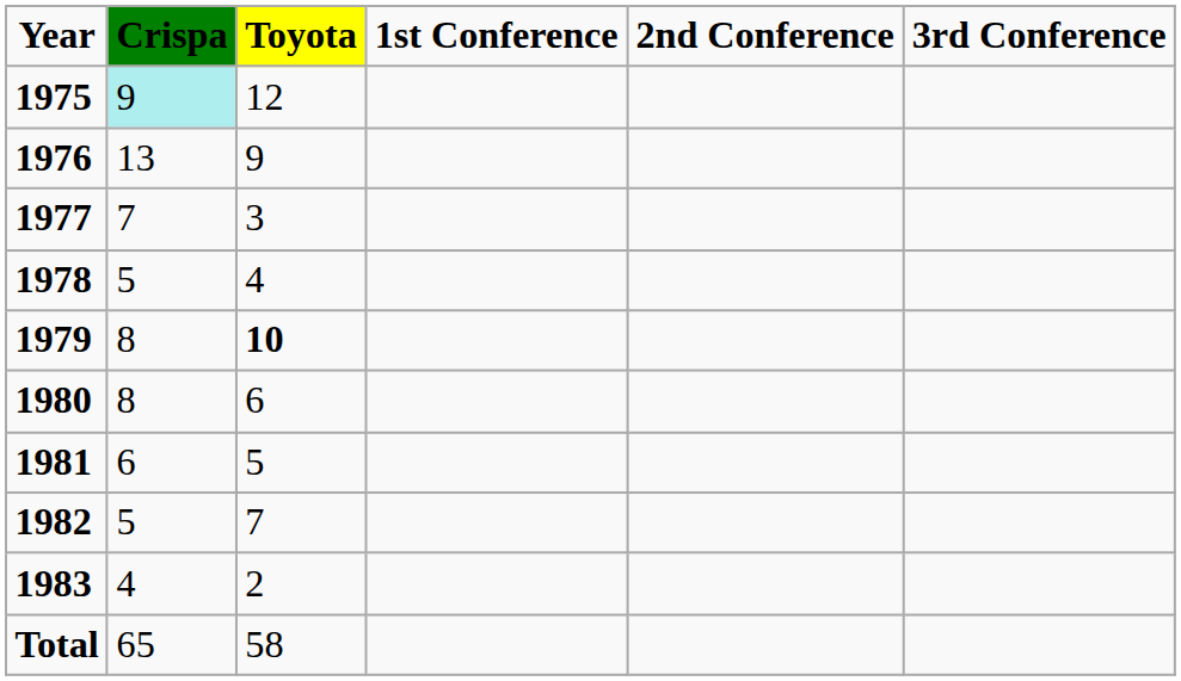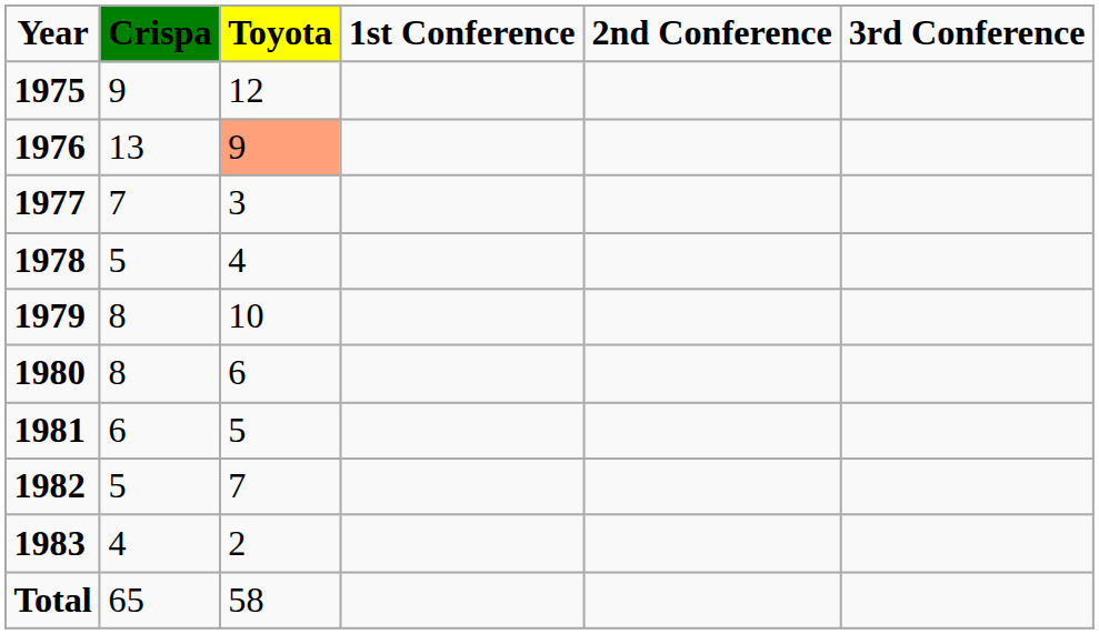1975 | column 2: paleturquoise background -> no background
1976 | column 3: no background -> lightsalmon background
1979 | column 3: bold -> normal
